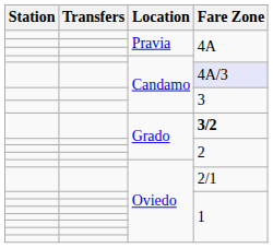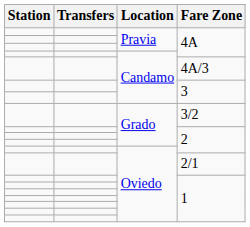4A/3 | Fare Zone: lavender background -> no background
3/2 | Fare Zone: bold -> normal
